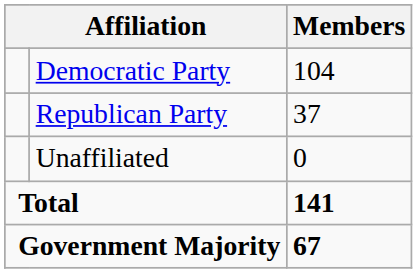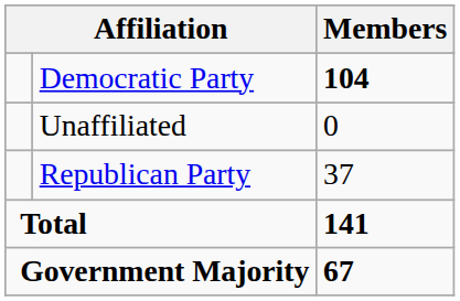Democratic Party | Members: normal -> bold
rows swapped: Republican Party <-> Unaffiliated
